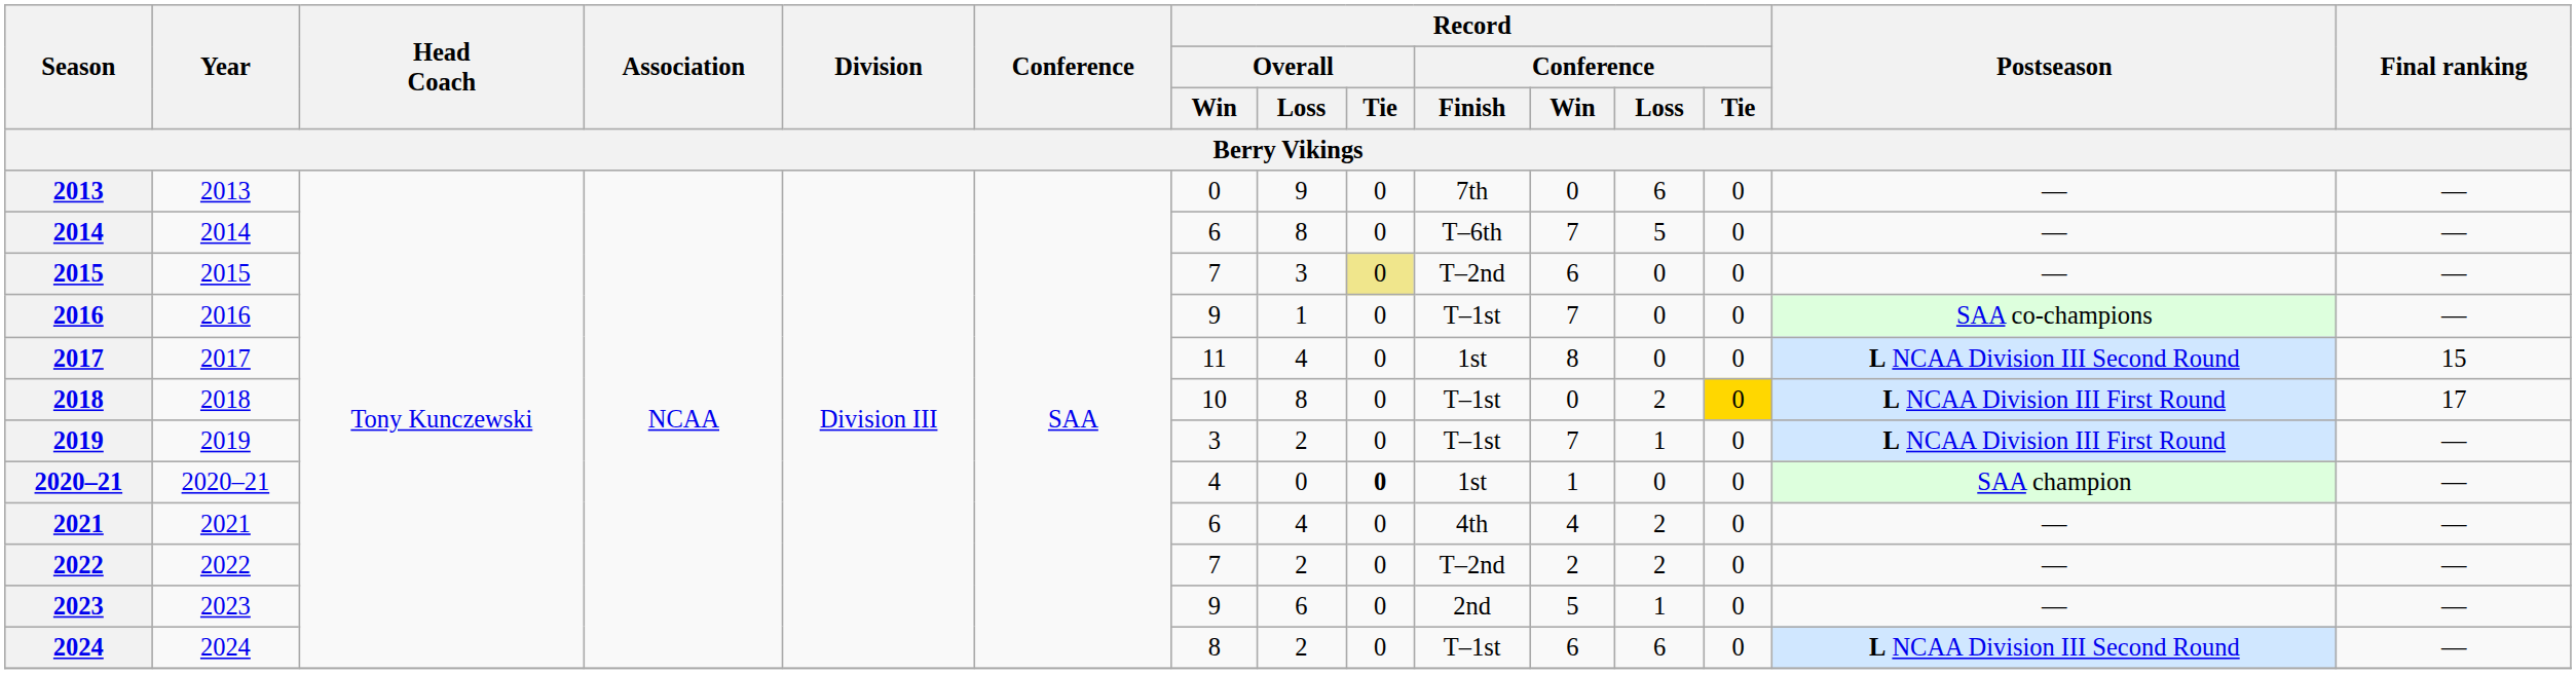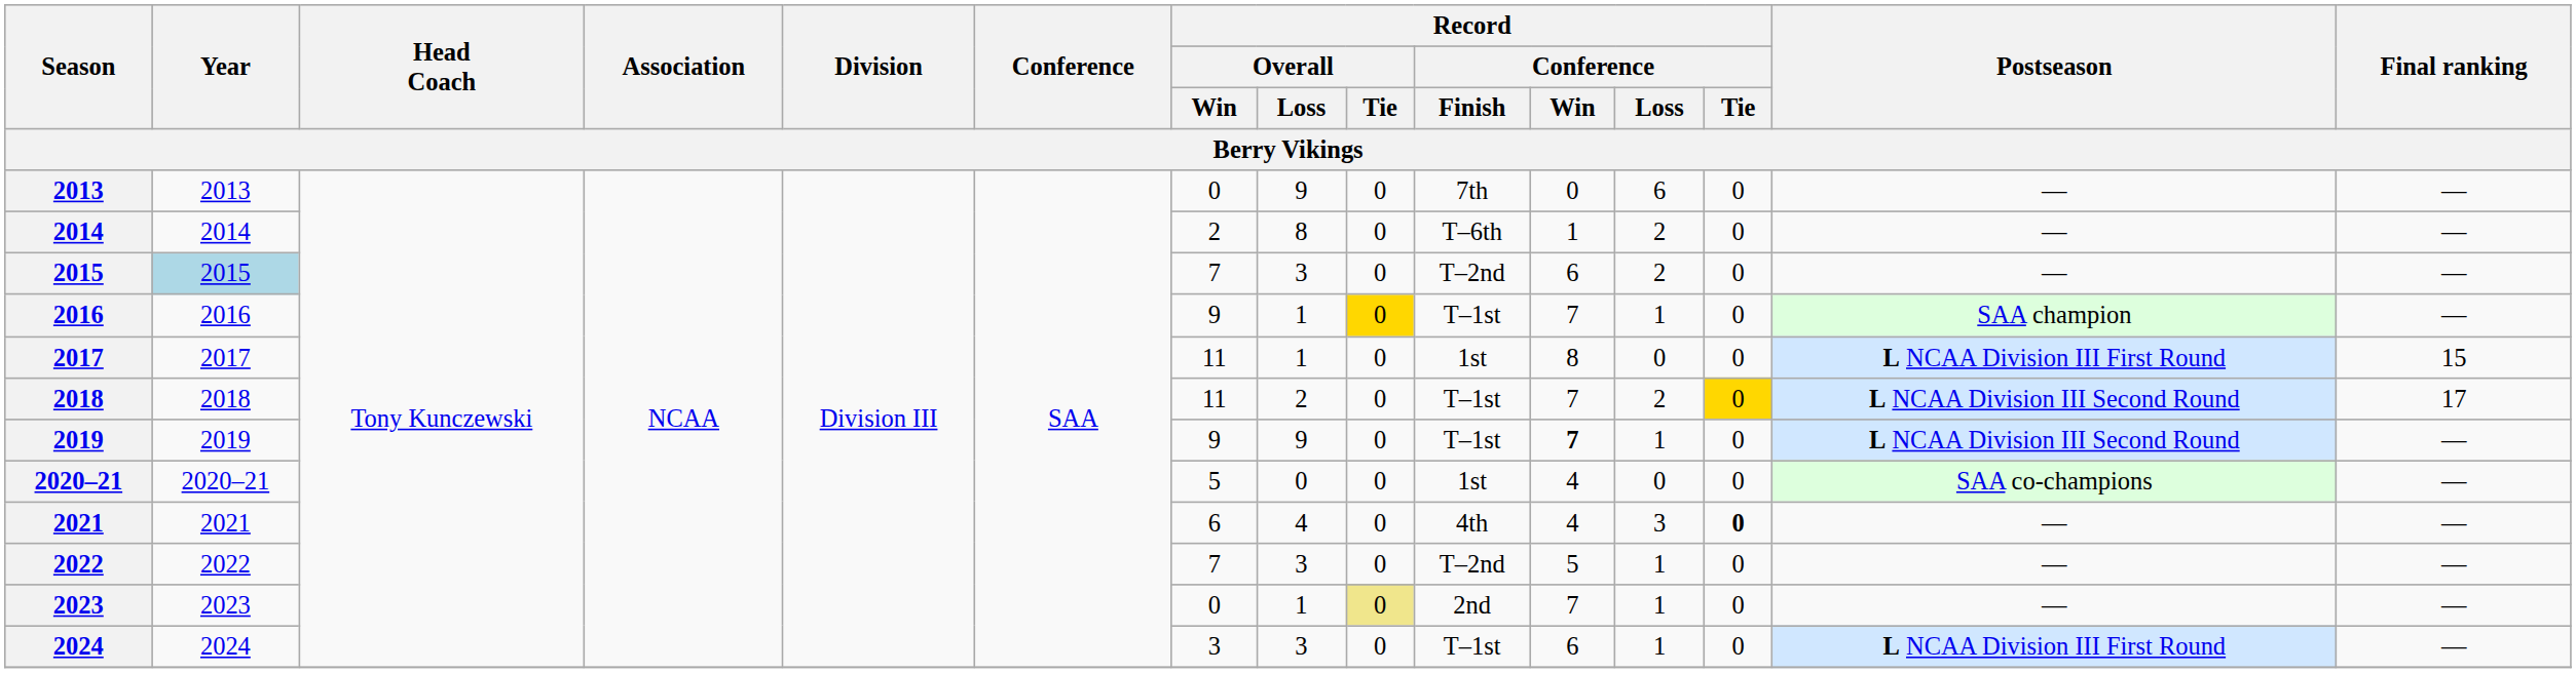row 6 | Record / Overall / Win: 6 -> 2
row 6 | Record / Conference / Win: 7 -> 1
row 6 | Record / Conference / Loss: 5 -> 2
row 7 | Year: no background -> lightblue background
row 7 | Record / Overall / Tie: khaki background -> no background
row 7 | Record / Conference / Loss: 0 -> 2
row 8 | Record / Overall / Tie: no background -> gold background
row 8 | Record / Conference / Loss: 0 -> 1
row 8 | Postseason: SAA co-champions -> SAA champion
row 9 | Record / Overall / Loss: 4 -> 1
row 9 | Postseason: L NCAA Division III Second Round -> L NCAA Division III First Round
row 10 | Record / Overall / Win: 10 -> 11
row 10 | Record / Overall / Loss: 8 -> 2
row 10 | Record / Conference / Win: 0 -> 7
row 10 | Postseason: L NCAA Division III First Round -> L NCAA Division III Second Round
row 11 | Record / Overall / Win: 3 -> 9
row 11 | Record / Overall / Loss: 2 -> 9
row 11 | Record / Conference / Win: normal -> bold
row 11 | Postseason: L NCAA Division III First Round -> L NCAA Division III Second Round
row 12 | Record / Overall / Win: 4 -> 5
row 12 | Record / Overall / Tie: bold -> normal
row 12 | Record / Conference / Win: 1 -> 4
row 12 | Postseason: SAA champion -> SAA co-champions
row 13 | Record / Conference / Loss: 2 -> 3
row 13 | Record / Conference / Tie: normal -> bold
row 14 | Record / Overall / Loss: 2 -> 3
row 14 | Record / Conference / Win: 2 -> 5
row 14 | Record / Conference / Loss: 2 -> 1
row 15 | Record / Overall / Win: 9 -> 0
row 15 | Record / Overall / Loss: 6 -> 1
row 15 | Record / Overall / Tie: no background -> khaki background
row 15 | Record / Conference / Win: 5 -> 7
row 16 | Record / Overall / Win: 8 -> 3
row 16 | Record / Overall / Loss: 2 -> 3
row 16 | Record / Conference / Loss: 6 -> 1
row 16 | Postseason: L NCAA Division III Second Round -> L NCAA Division III First Round
